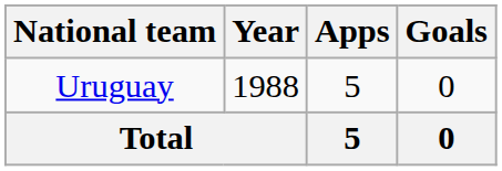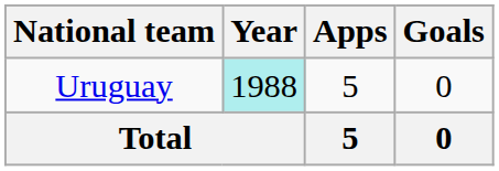Uruguay | Year: no background -> paleturquoise background
